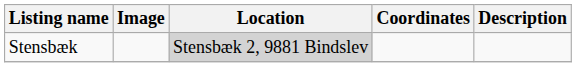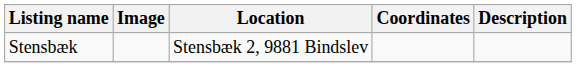Stensbæk | Location: lightgrey background -> no background
